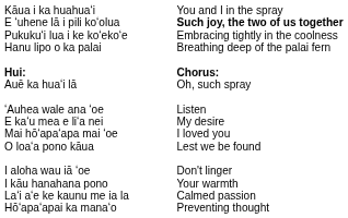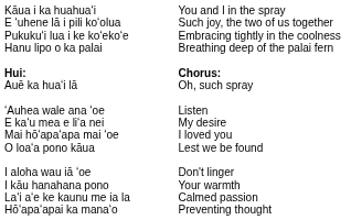row 2 | column 2: bold -> normal
